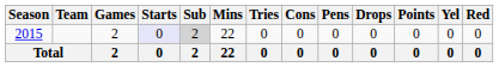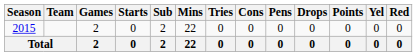2015 | Starts: lavender background -> no background
2015 | Sub: lightgrey background -> no background
